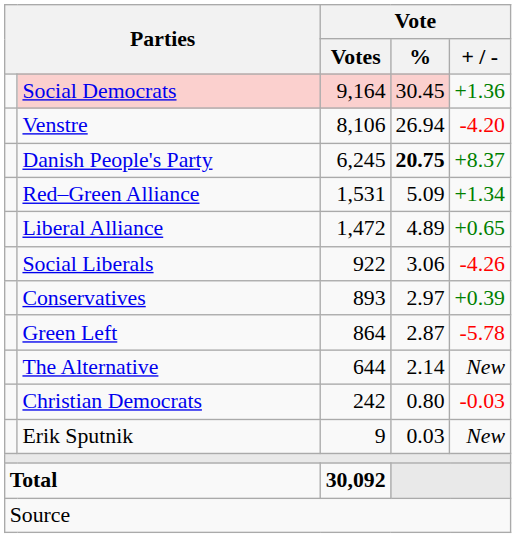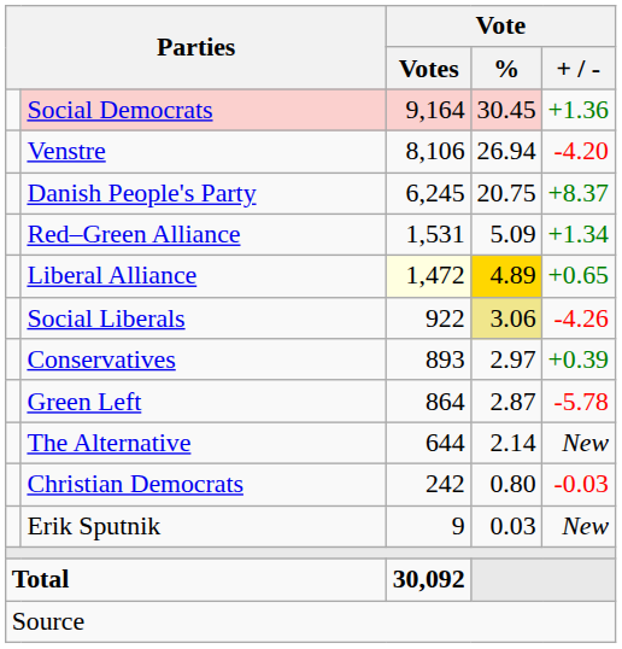Danish People's Party | Vote / %: bold -> normal
Liberal Alliance | Vote / Votes: no background -> lightyellow background
Liberal Alliance | Vote / %: no background -> gold background
Social Liberals | Vote / %: no background -> khaki background
